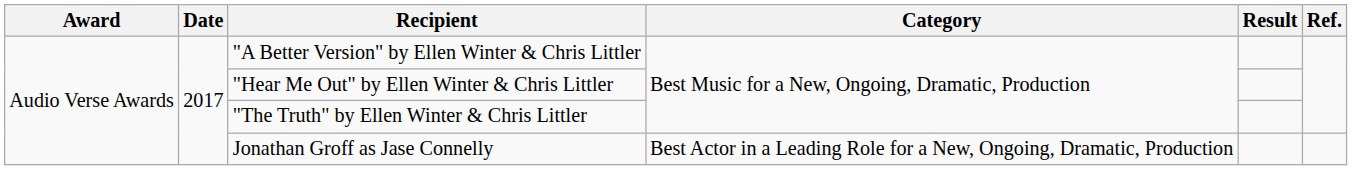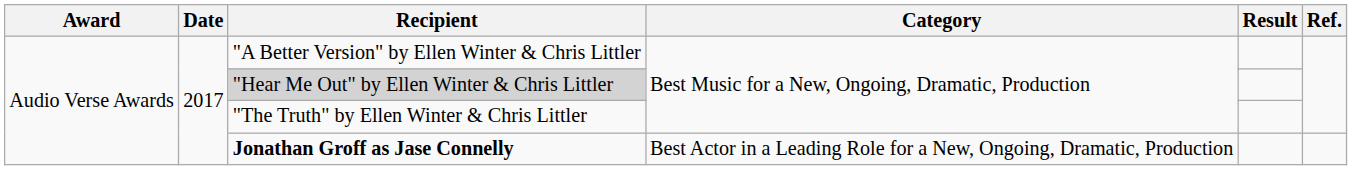"Hear Me Out" by Ellen Winter & Chris Littler | Recipient: no background -> lightgrey background
Jonathan Groff as Jase Connelly | Recipient: normal -> bold
